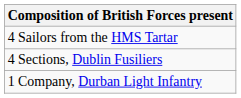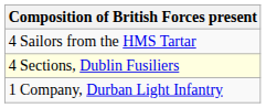row 3 | column 1: no background -> lightyellow background
